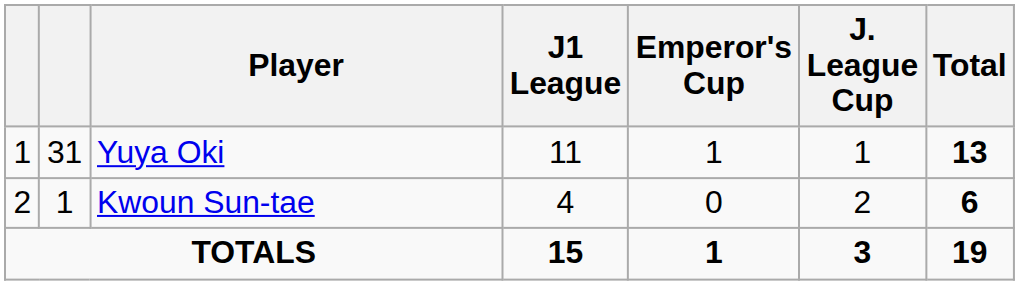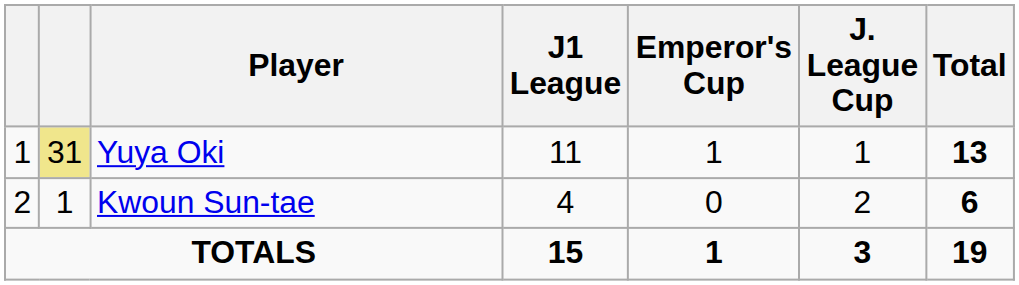Yuya Oki | column 2: no background -> khaki background
